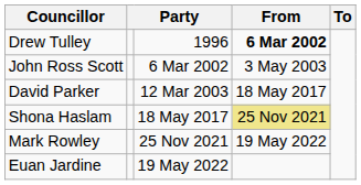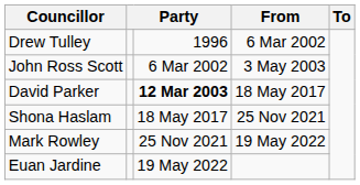Drew Tulley | From: bold -> normal
David Parker | column 3: normal -> bold
Shona Haslam | From: khaki background -> no background
